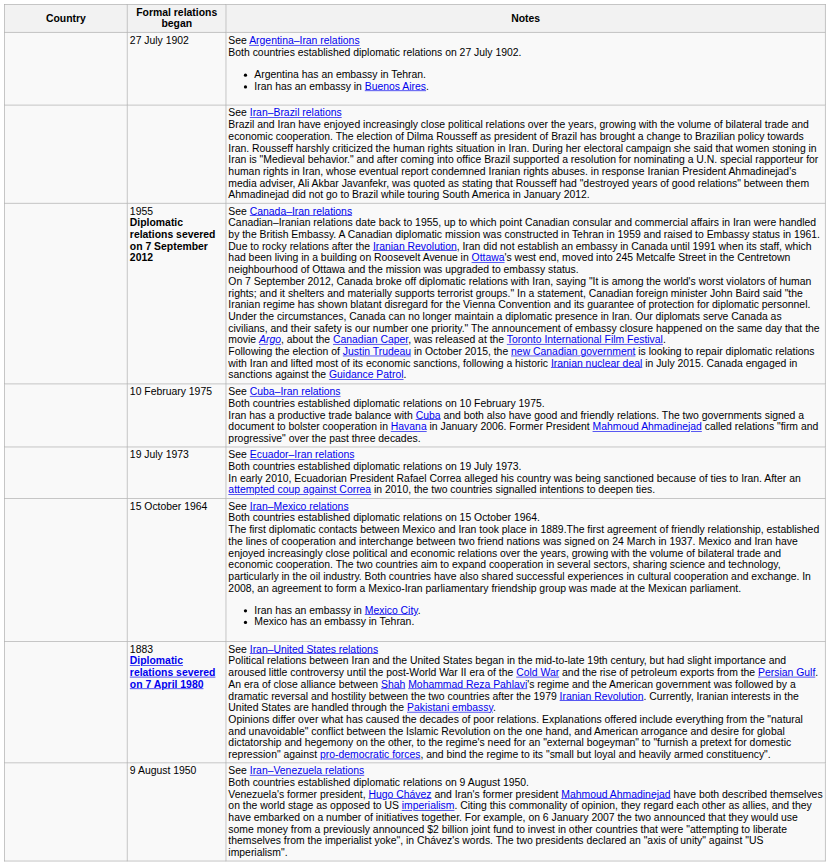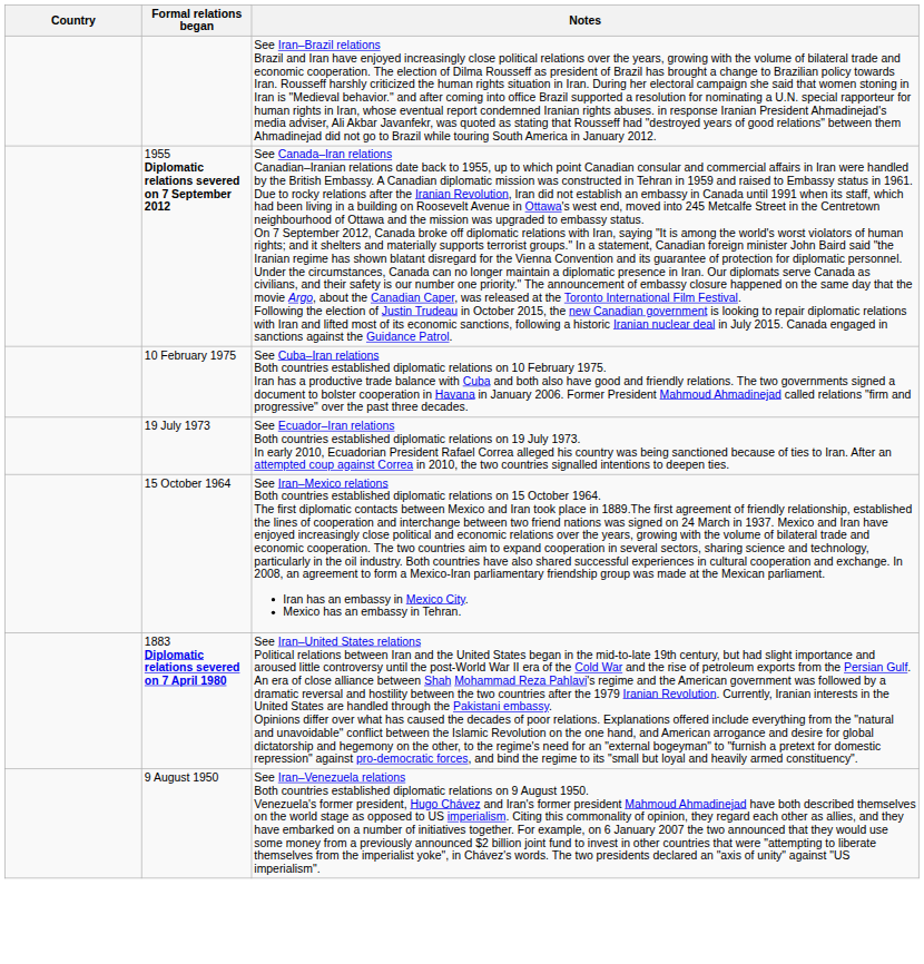- row: 27 July 1902 | See Argentina–Iran relations Both countries established diplomatic relations on 27 July 1902. Argentina has an embassy in Tehran. Iran has an embassy in Buenos Aires.
